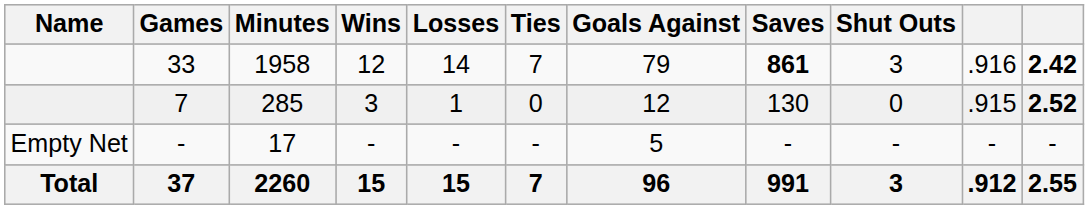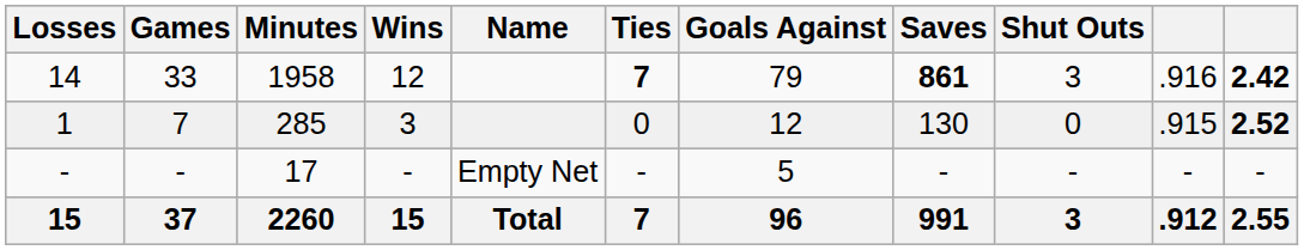columns swapped: Name <-> Losses
33 | Ties: normal -> bold
